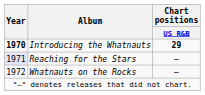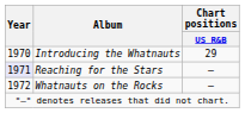Introducing the Whatnauts | Year: bold -> normal
Introducing the Whatnauts | Chart positions / US R&B: bold -> normal
